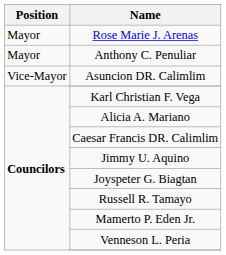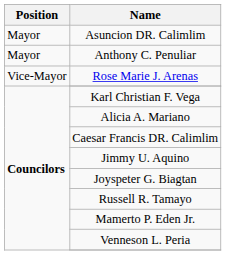row 2 | Name: Rose Marie J. Arenas -> Asuncion DR. Calimlim
row 4 | Name: Asuncion DR. Calimlim -> Rose Marie J. Arenas
